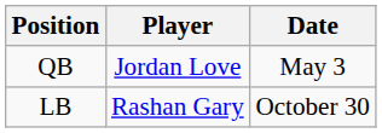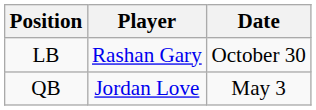rows swapped: QB <-> LB
